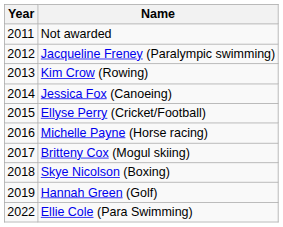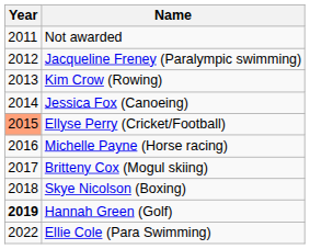Ellyse Perry (Cricket/Football) | Year: no background -> lightsalmon background
Hannah Green (Golf) | Year: normal -> bold
